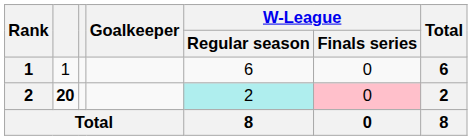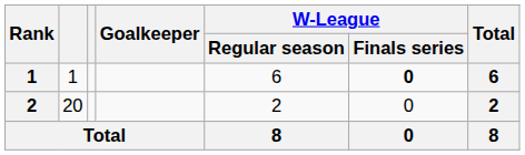row 3 | W-League / Finals series: normal -> bold
row 4 | column 2: bold -> normal
row 4 | W-League / Regular season: paleturquoise background -> no background
row 4 | W-League / Finals series: pink background -> no background
